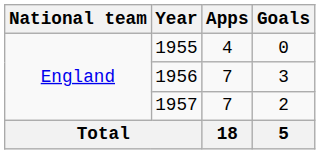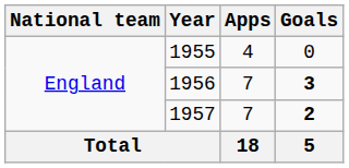1956 | Goals: normal -> bold
1957 | Goals: normal -> bold
